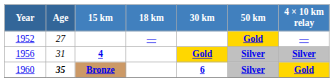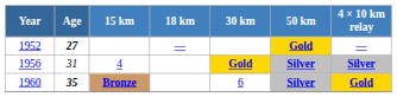1952 | Age: normal -> bold
1956 | 15 km: bold -> normal
1960 | 30 km: bold -> normal
